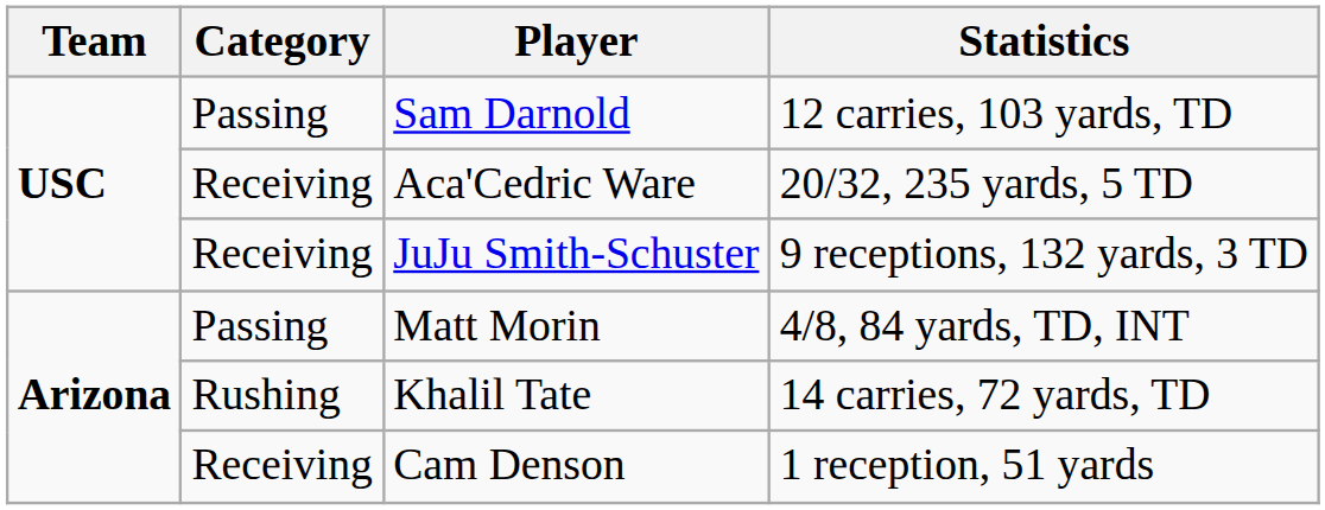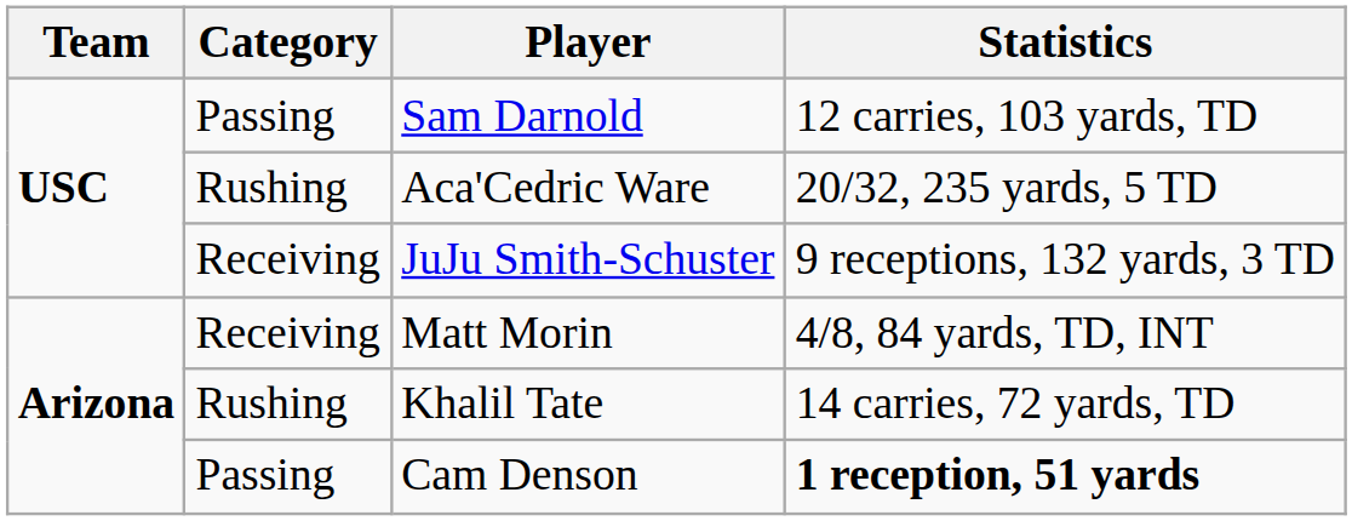Aca'Cedric Ware | Category: Receiving -> Rushing
Matt Morin | Category: Passing -> Receiving
Cam Denson | Category: Receiving -> Passing
Cam Denson | Statistics: normal -> bold
